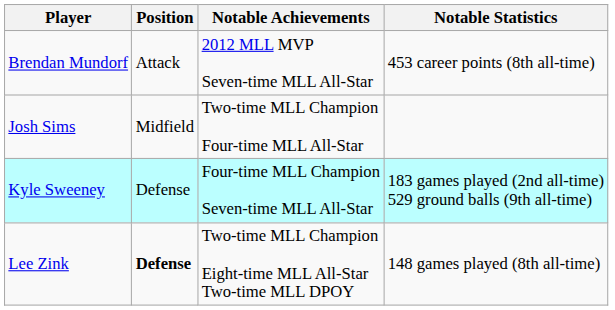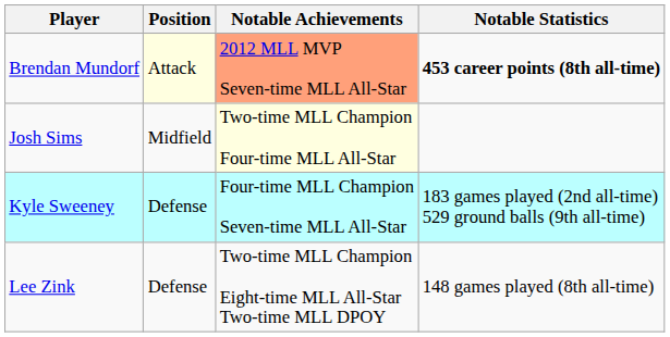row 2 | Position: no background -> lightyellow background
row 2 | Notable Achievements: no background -> lightsalmon background
row 2 | Notable Statistics: normal -> bold
row 3 | Notable Achievements: no background -> lightyellow background
row 5 | Position: bold -> normal
